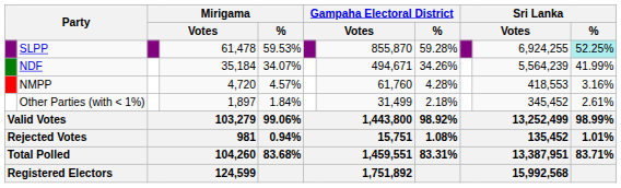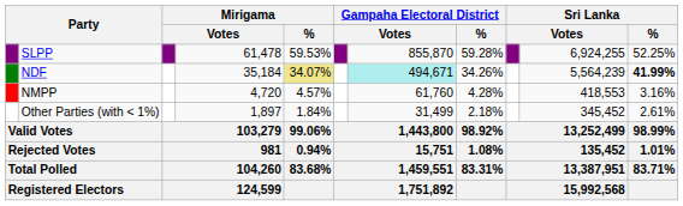SLPP | Sri Lanka / %: paleturquoise background -> no background
NDF | Mirigama / %: no background -> khaki background
NDF | column 7: no background -> paleturquoise background
NDF | Sri Lanka / %: normal -> bold
